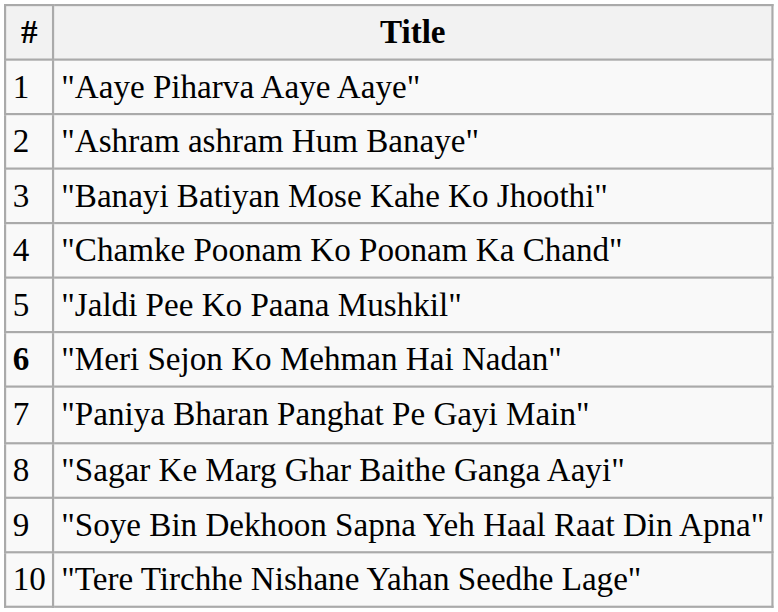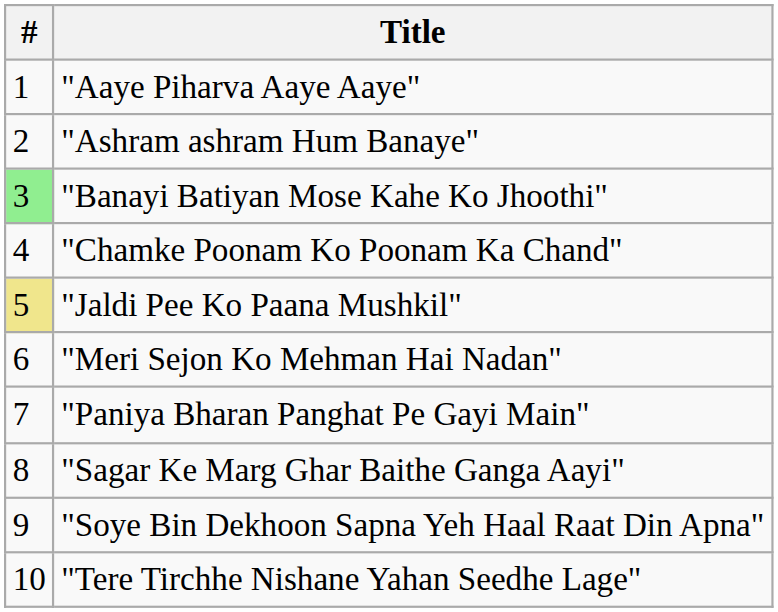"Banayi Batiyan Mose Kahe Ko Jhoothi" | #: no background -> lightgreen background
"Jaldi Pee Ko Paana Mushkil" | #: no background -> khaki background
"Meri Sejon Ko Mehman Hai Nadan" | #: bold -> normal
